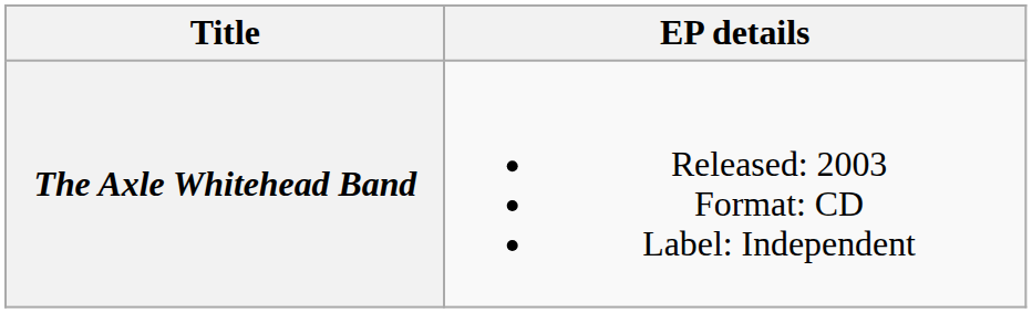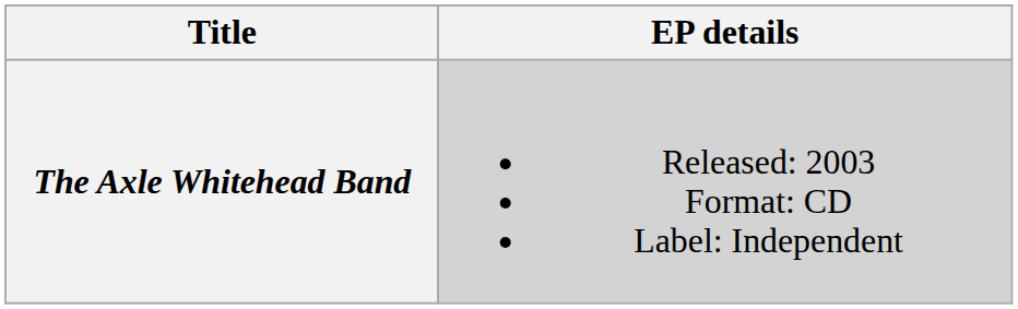The Axle Whitehead Band | EP details: no background -> lightgrey background
